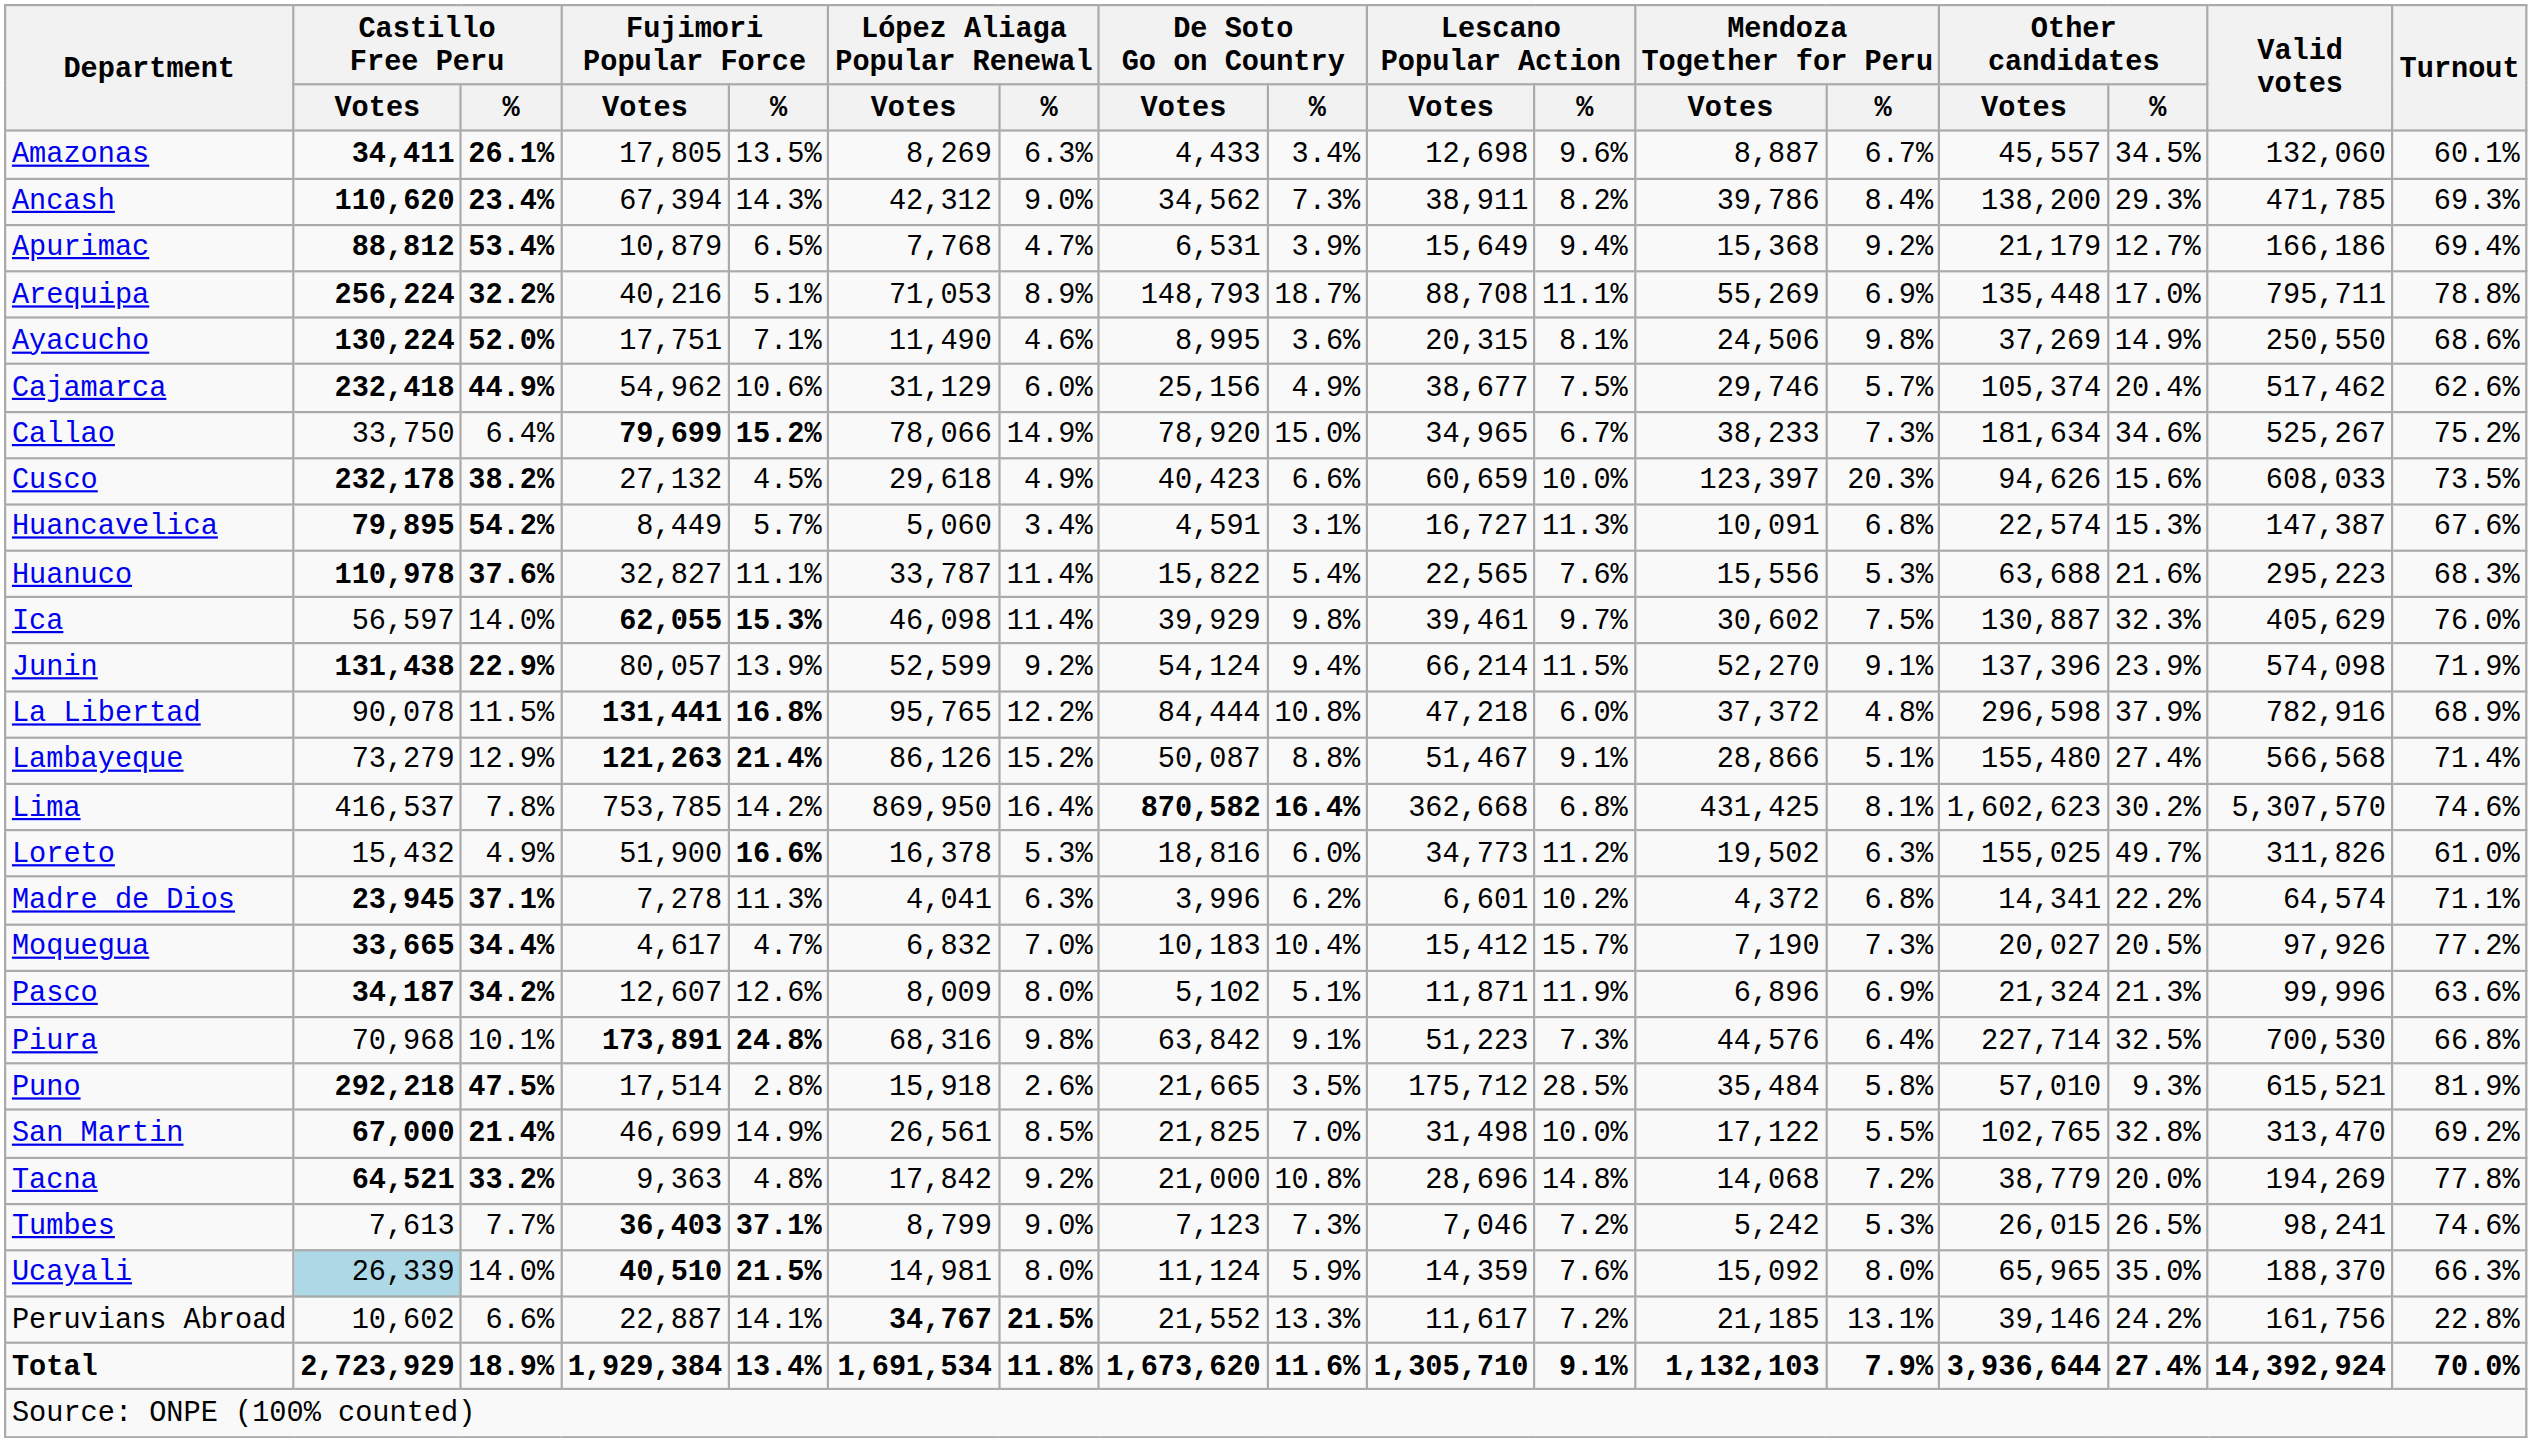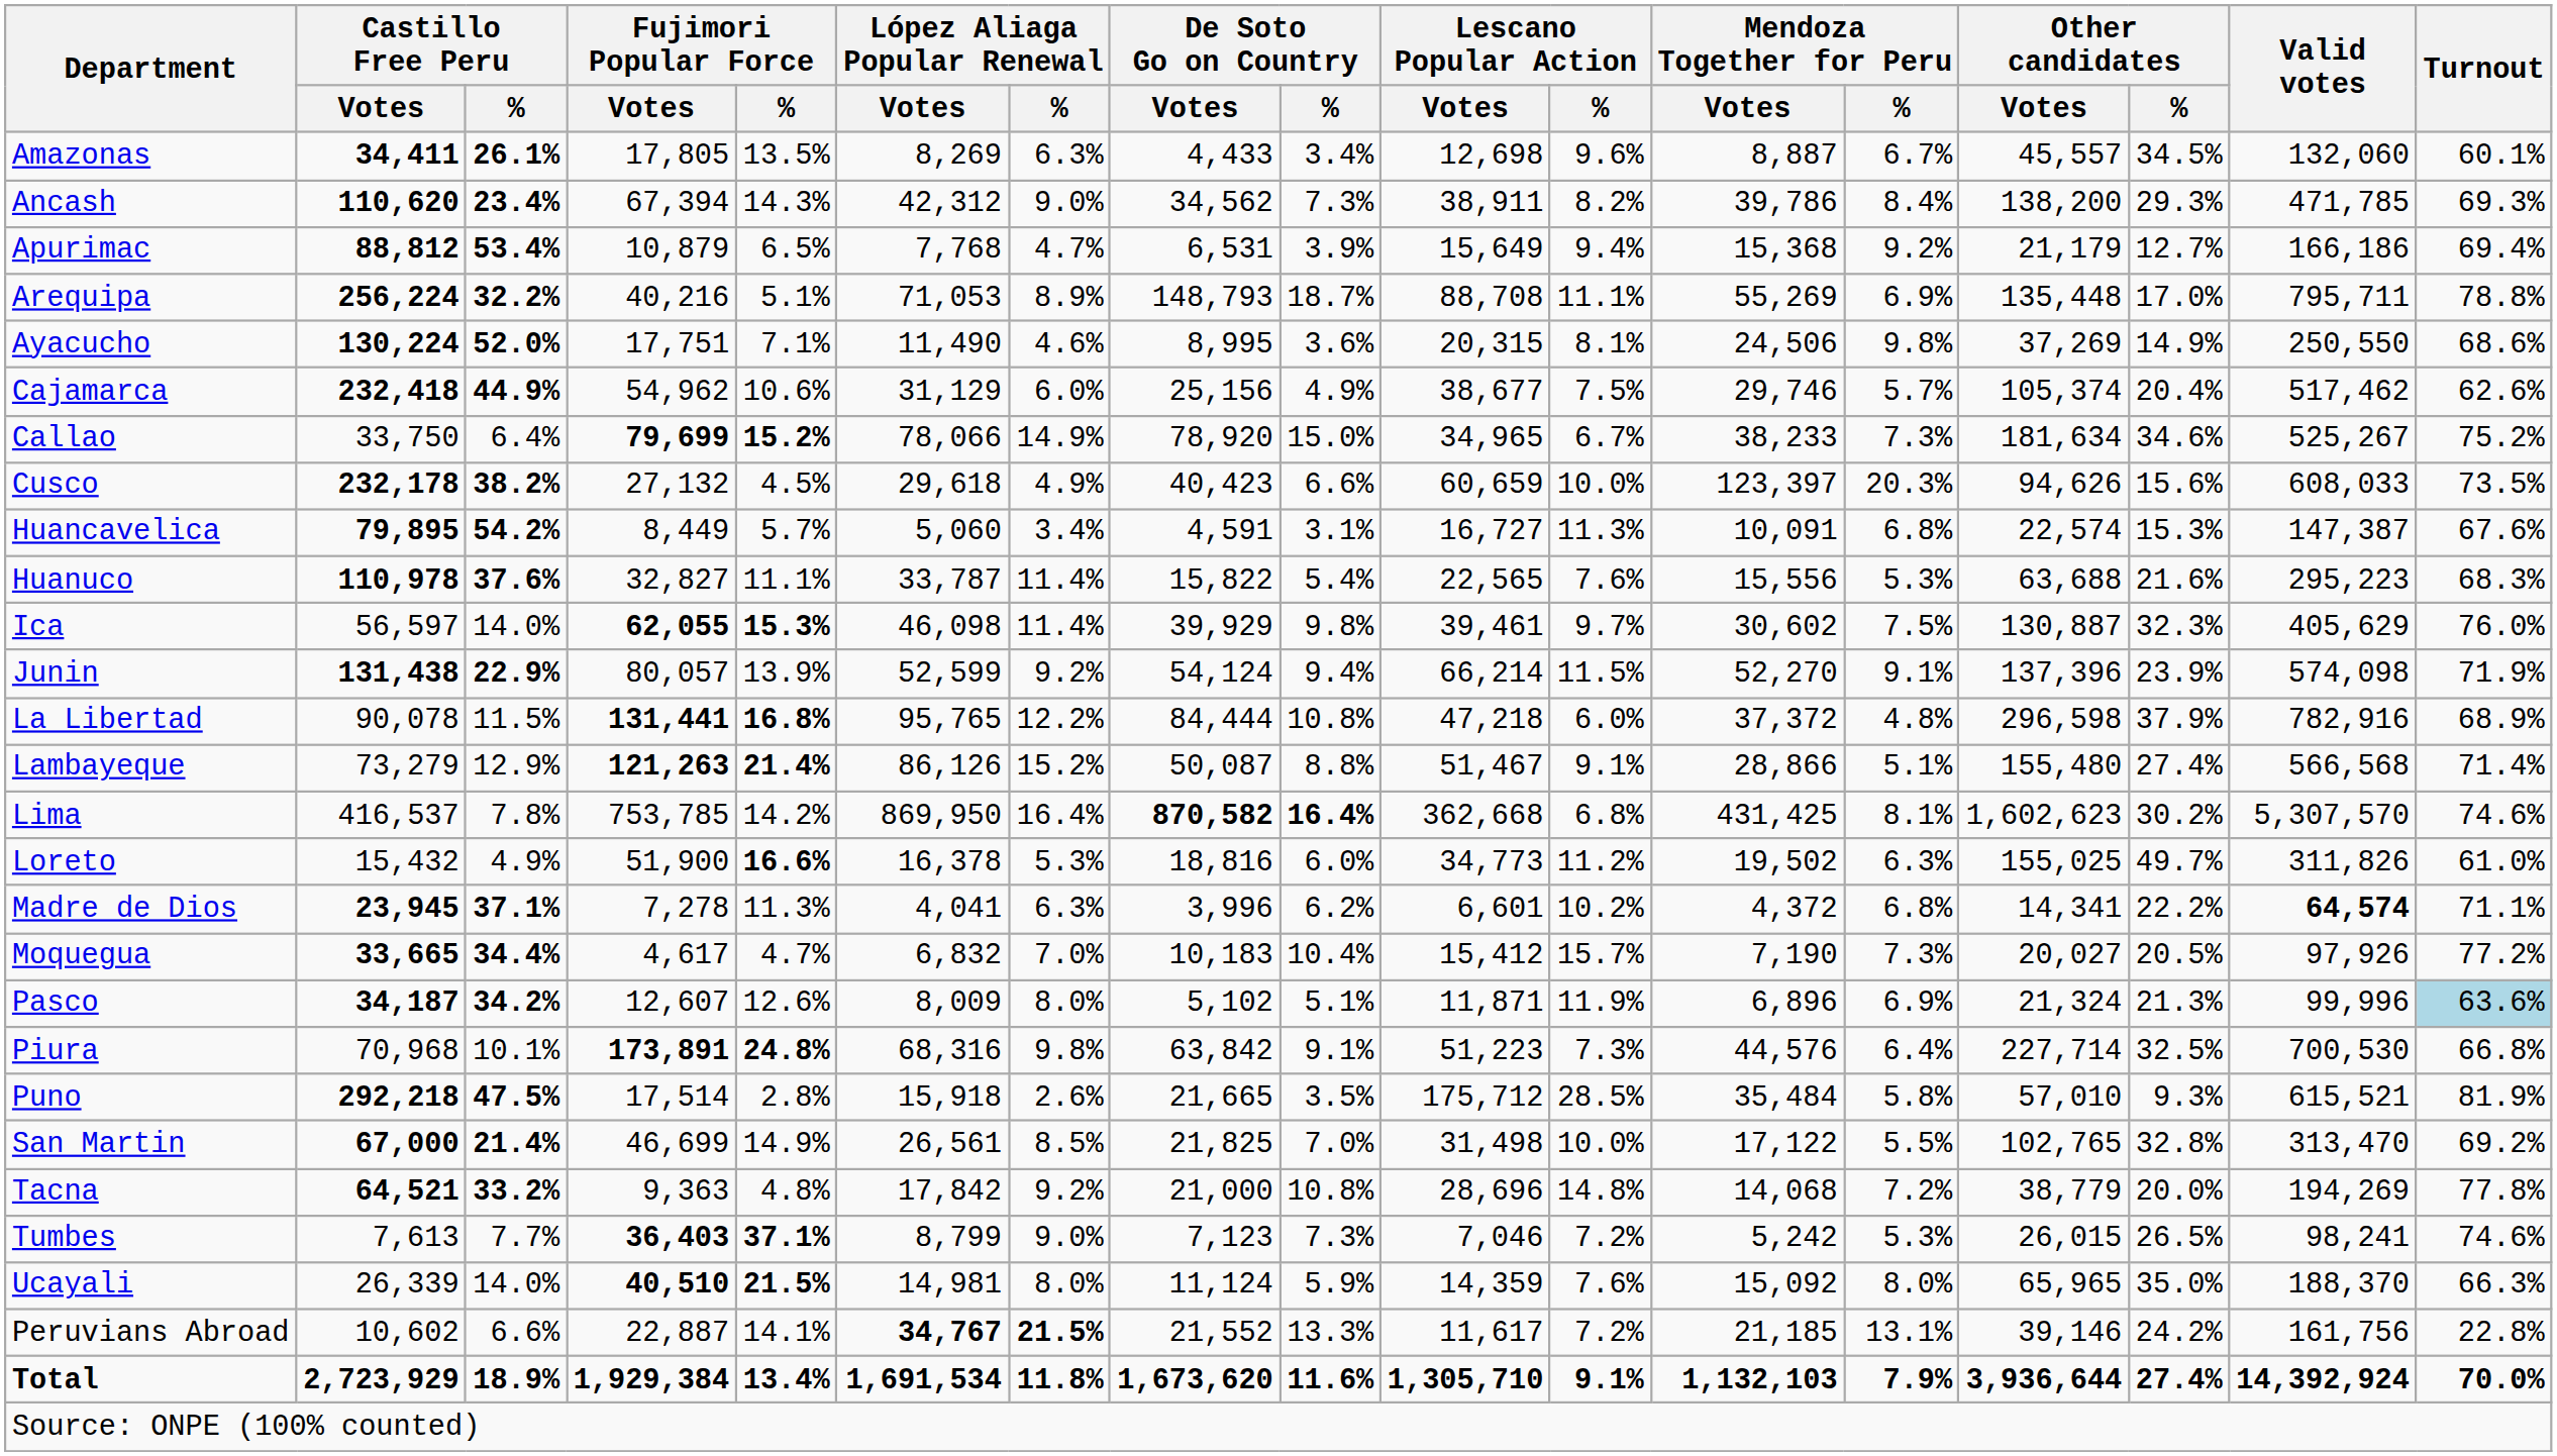Madre de Dios | Valid votes: normal -> bold
Pasco | Turnout: no background -> lightblue background
Ucayali | Castillo Free Peru / Votes: lightblue background -> no background
